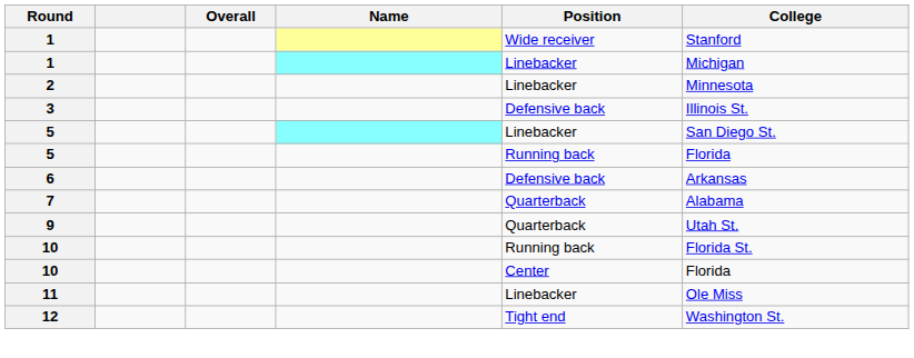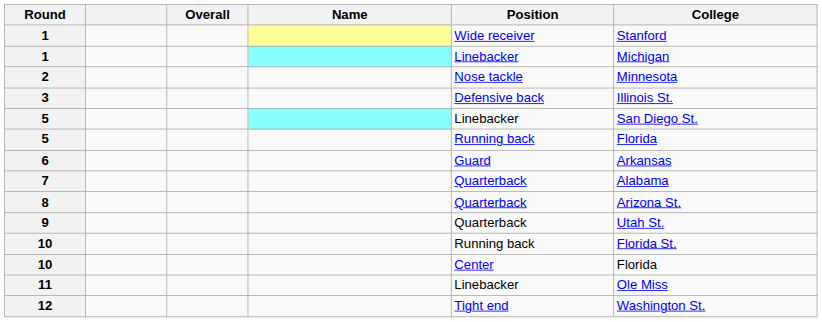2 | Position: Linebacker -> Nose tackle
6 | Position: Defensive back -> Guard
+ row: 8 | Quarterback | Arizona St.
